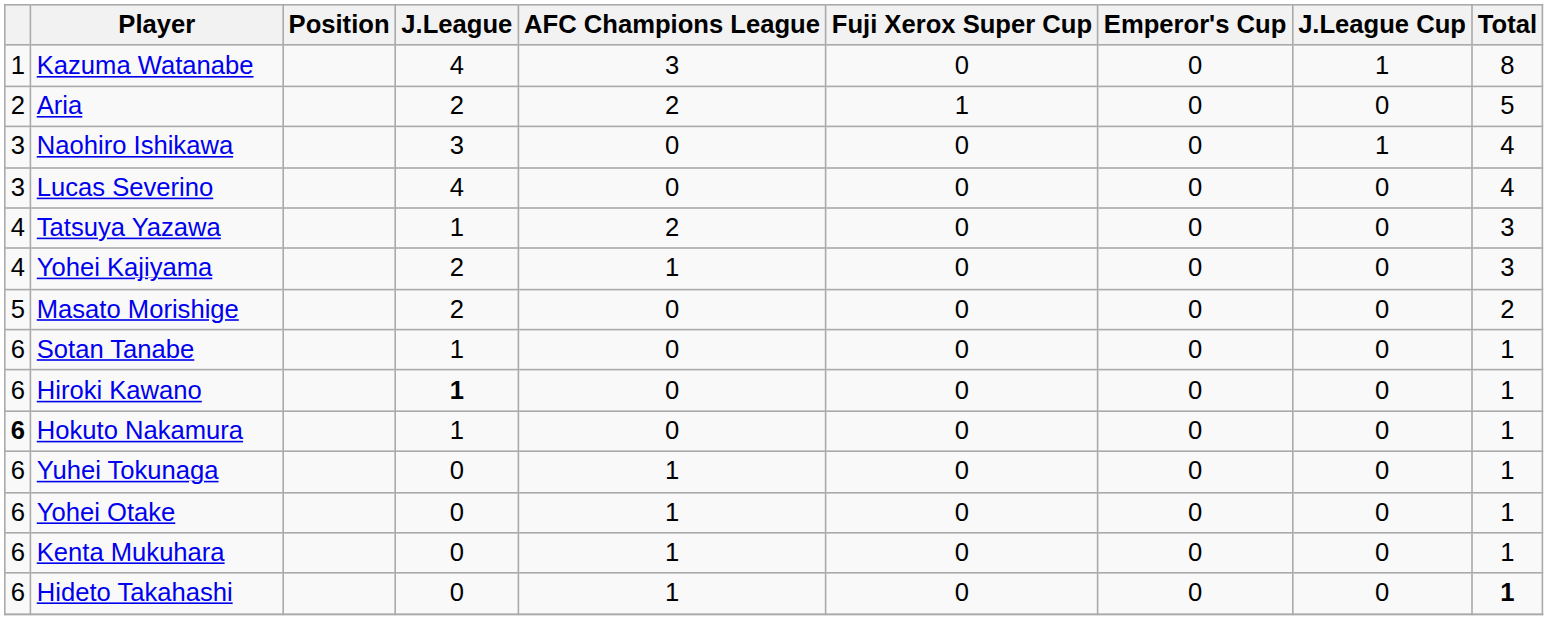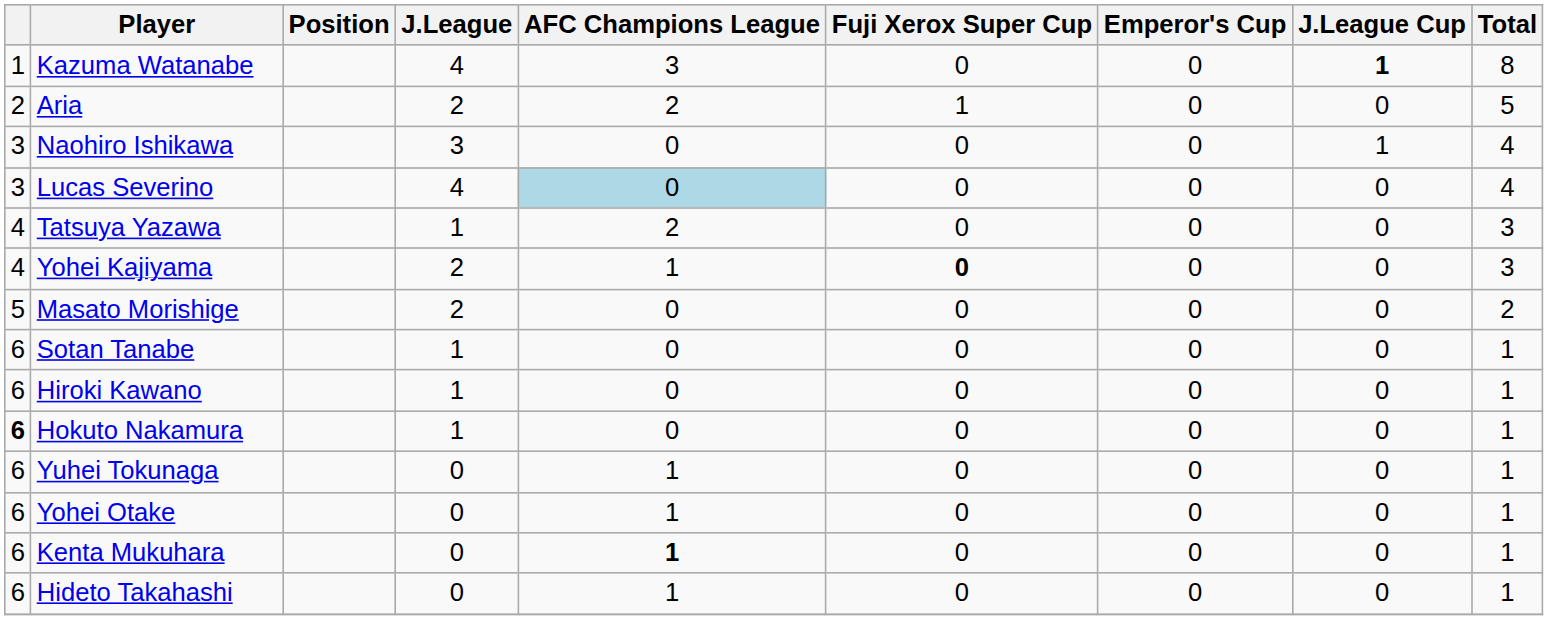Kazuma Watanabe | J.League Cup: normal -> bold
Lucas Severino | AFC Champions League: no background -> lightblue background
Yohei Kajiyama | Fuji Xerox Super Cup: normal -> bold
Hiroki Kawano | J.League: bold -> normal
Kenta Mukuhara | AFC Champions League: normal -> bold
Hideto Takahashi | Total: bold -> normal
